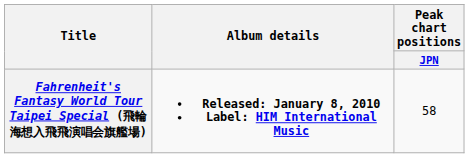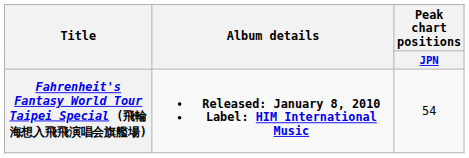row 3 | Peak chart positions / JPN: 58 -> 54
